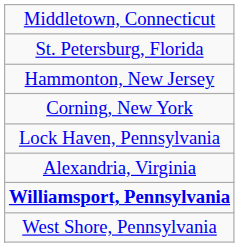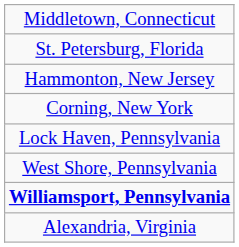row 6 | column 1: Alexandria, Virginia -> West Shore, Pennsylvania
row 8 | column 1: West Shore, Pennsylvania -> Alexandria, Virginia
